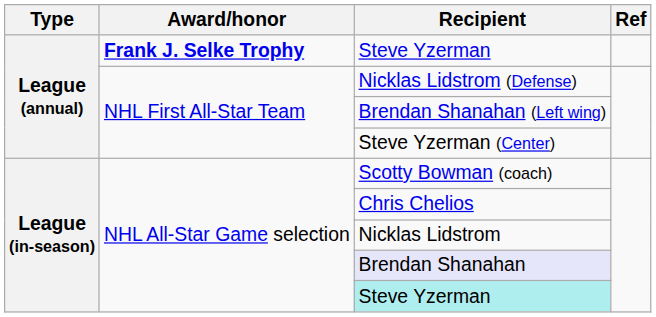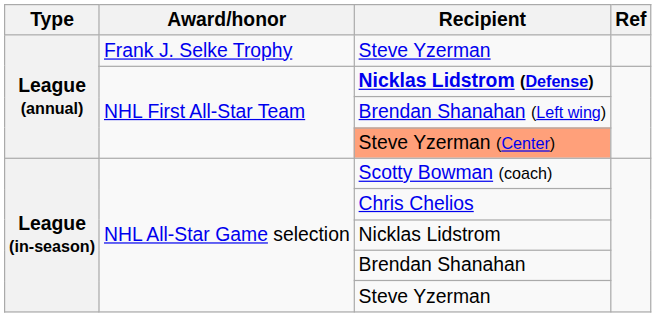Frank J. Selke Trophy / Steve Yzerman | Award/honor: bold -> normal
Nicklas Lidstrom (Defense) | Recipient: normal -> bold
Steve Yzerman (Center) | Recipient: no background -> lightsalmon background
Brendan Shanahan | Recipient: lavender background -> no background
NHL All-Star Game selection / Steve Yzerman | Recipient: paleturquoise background -> no background
